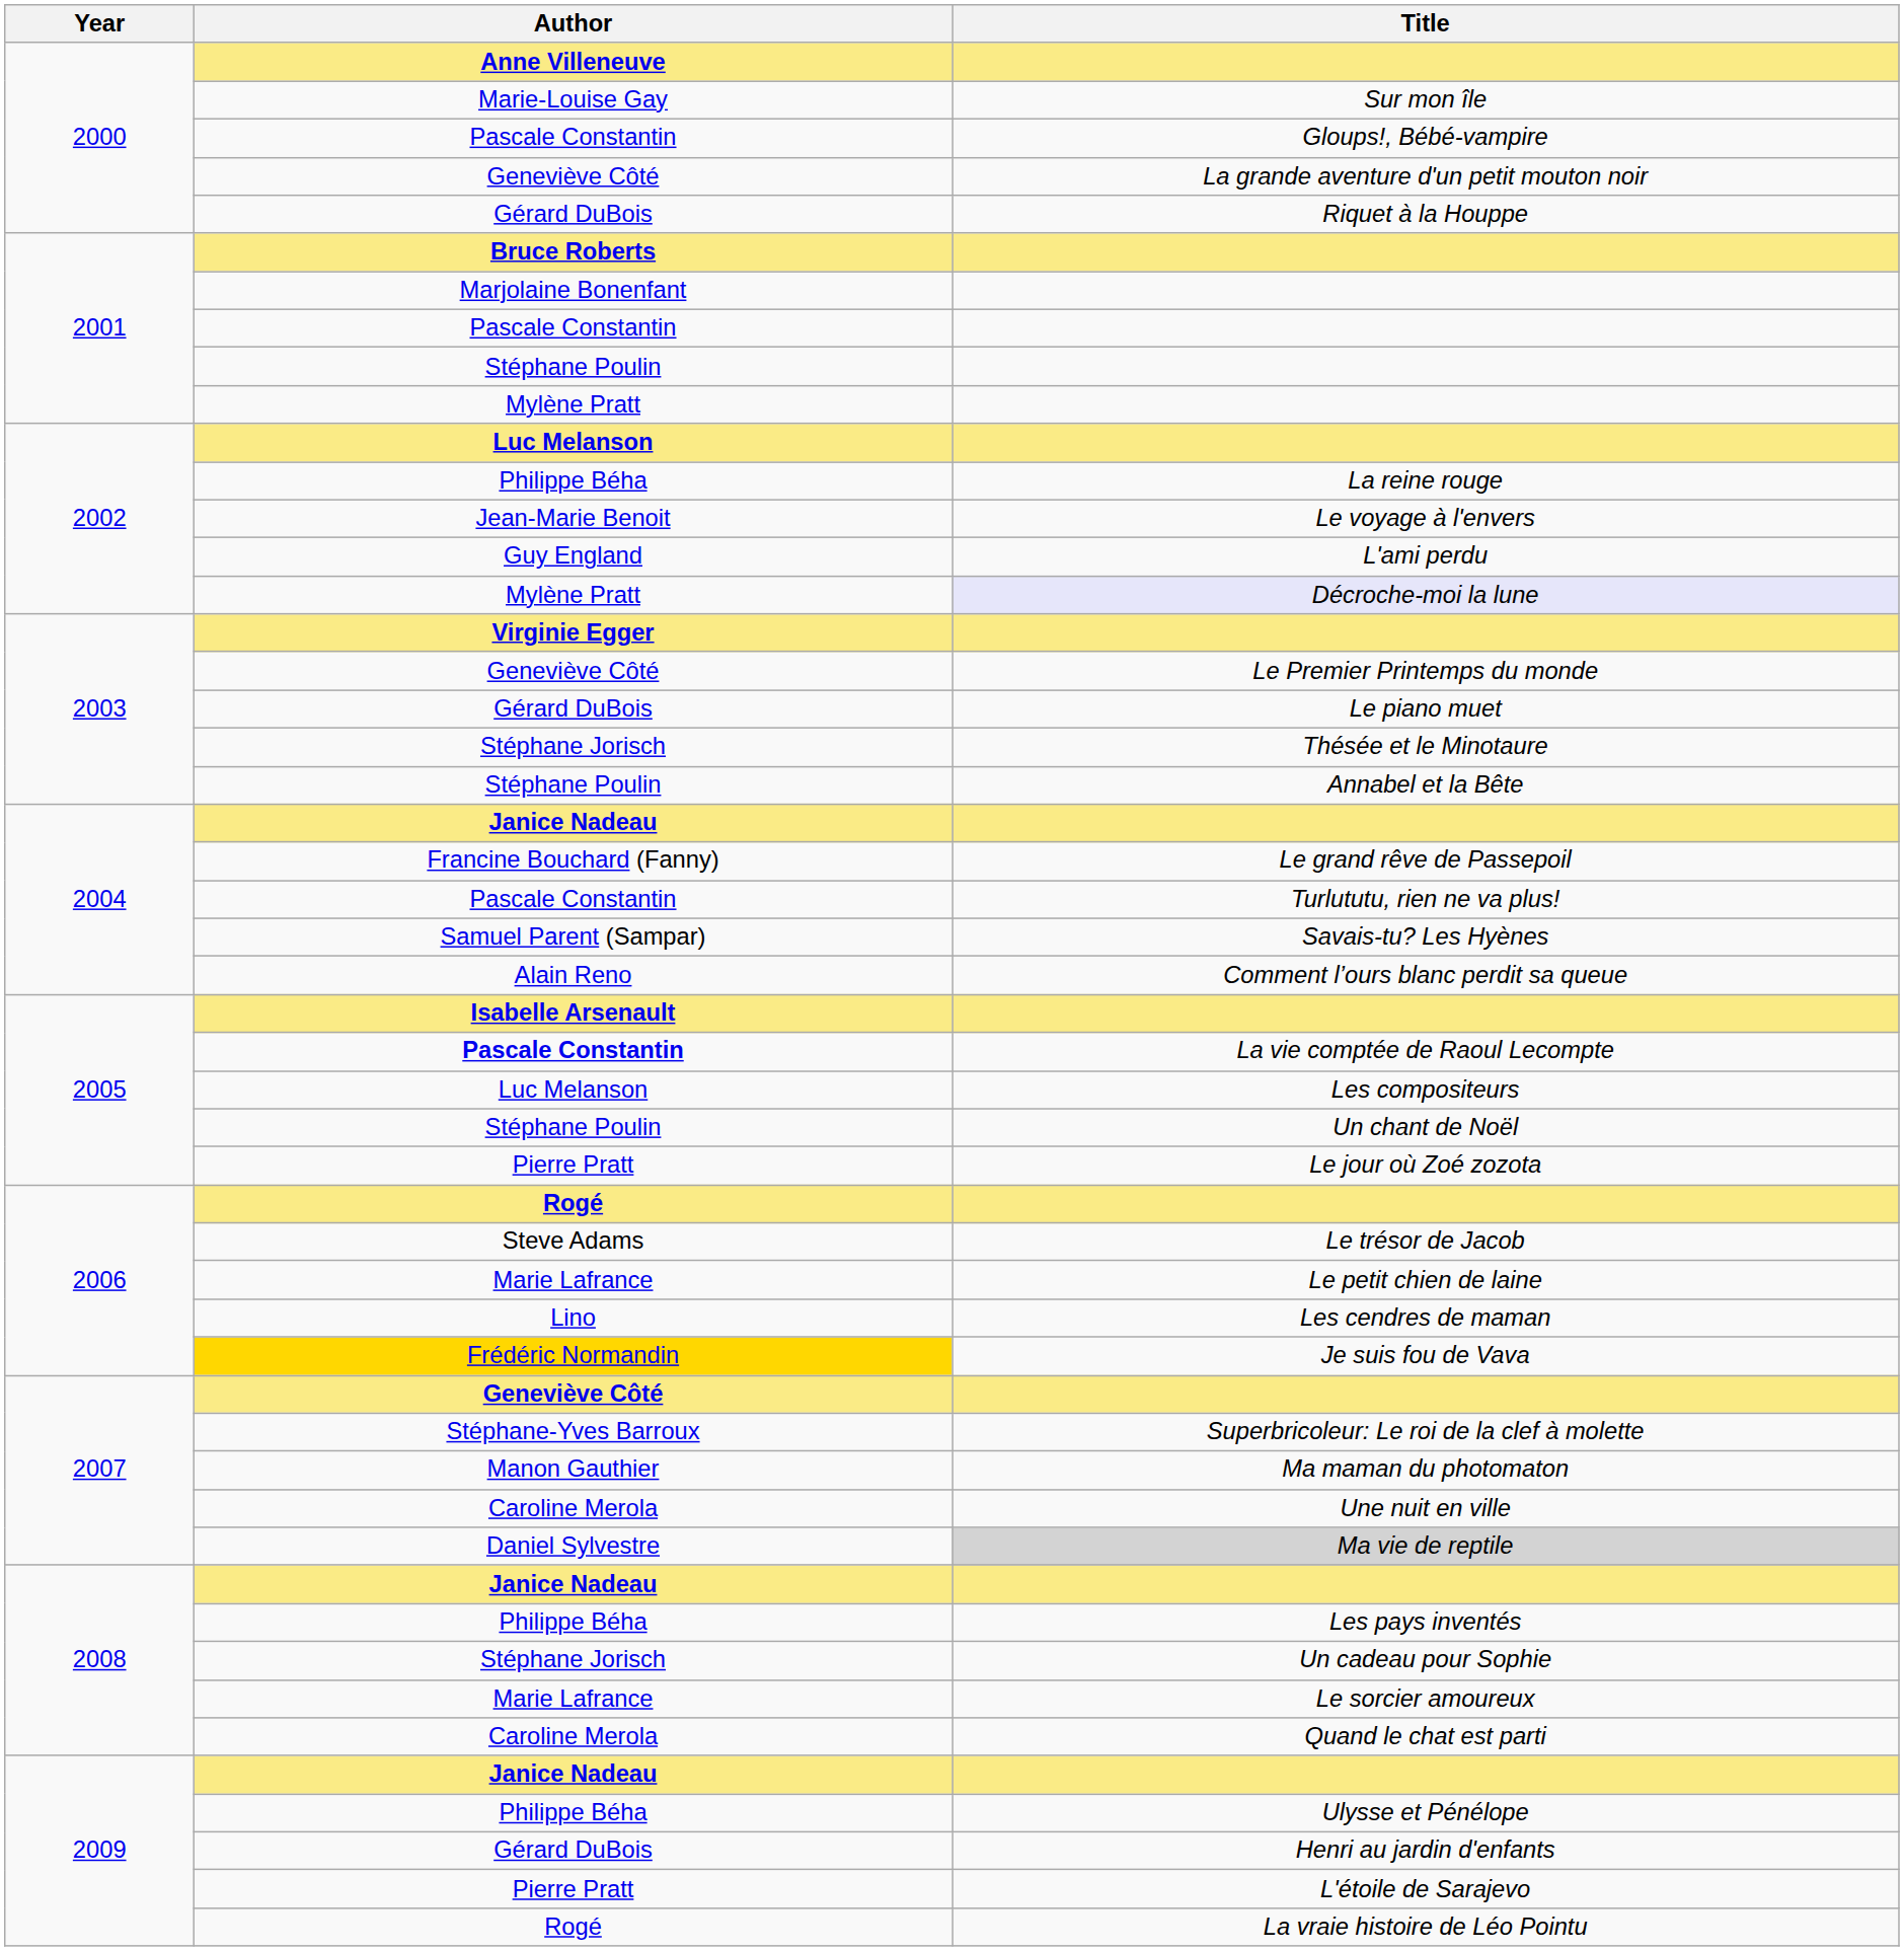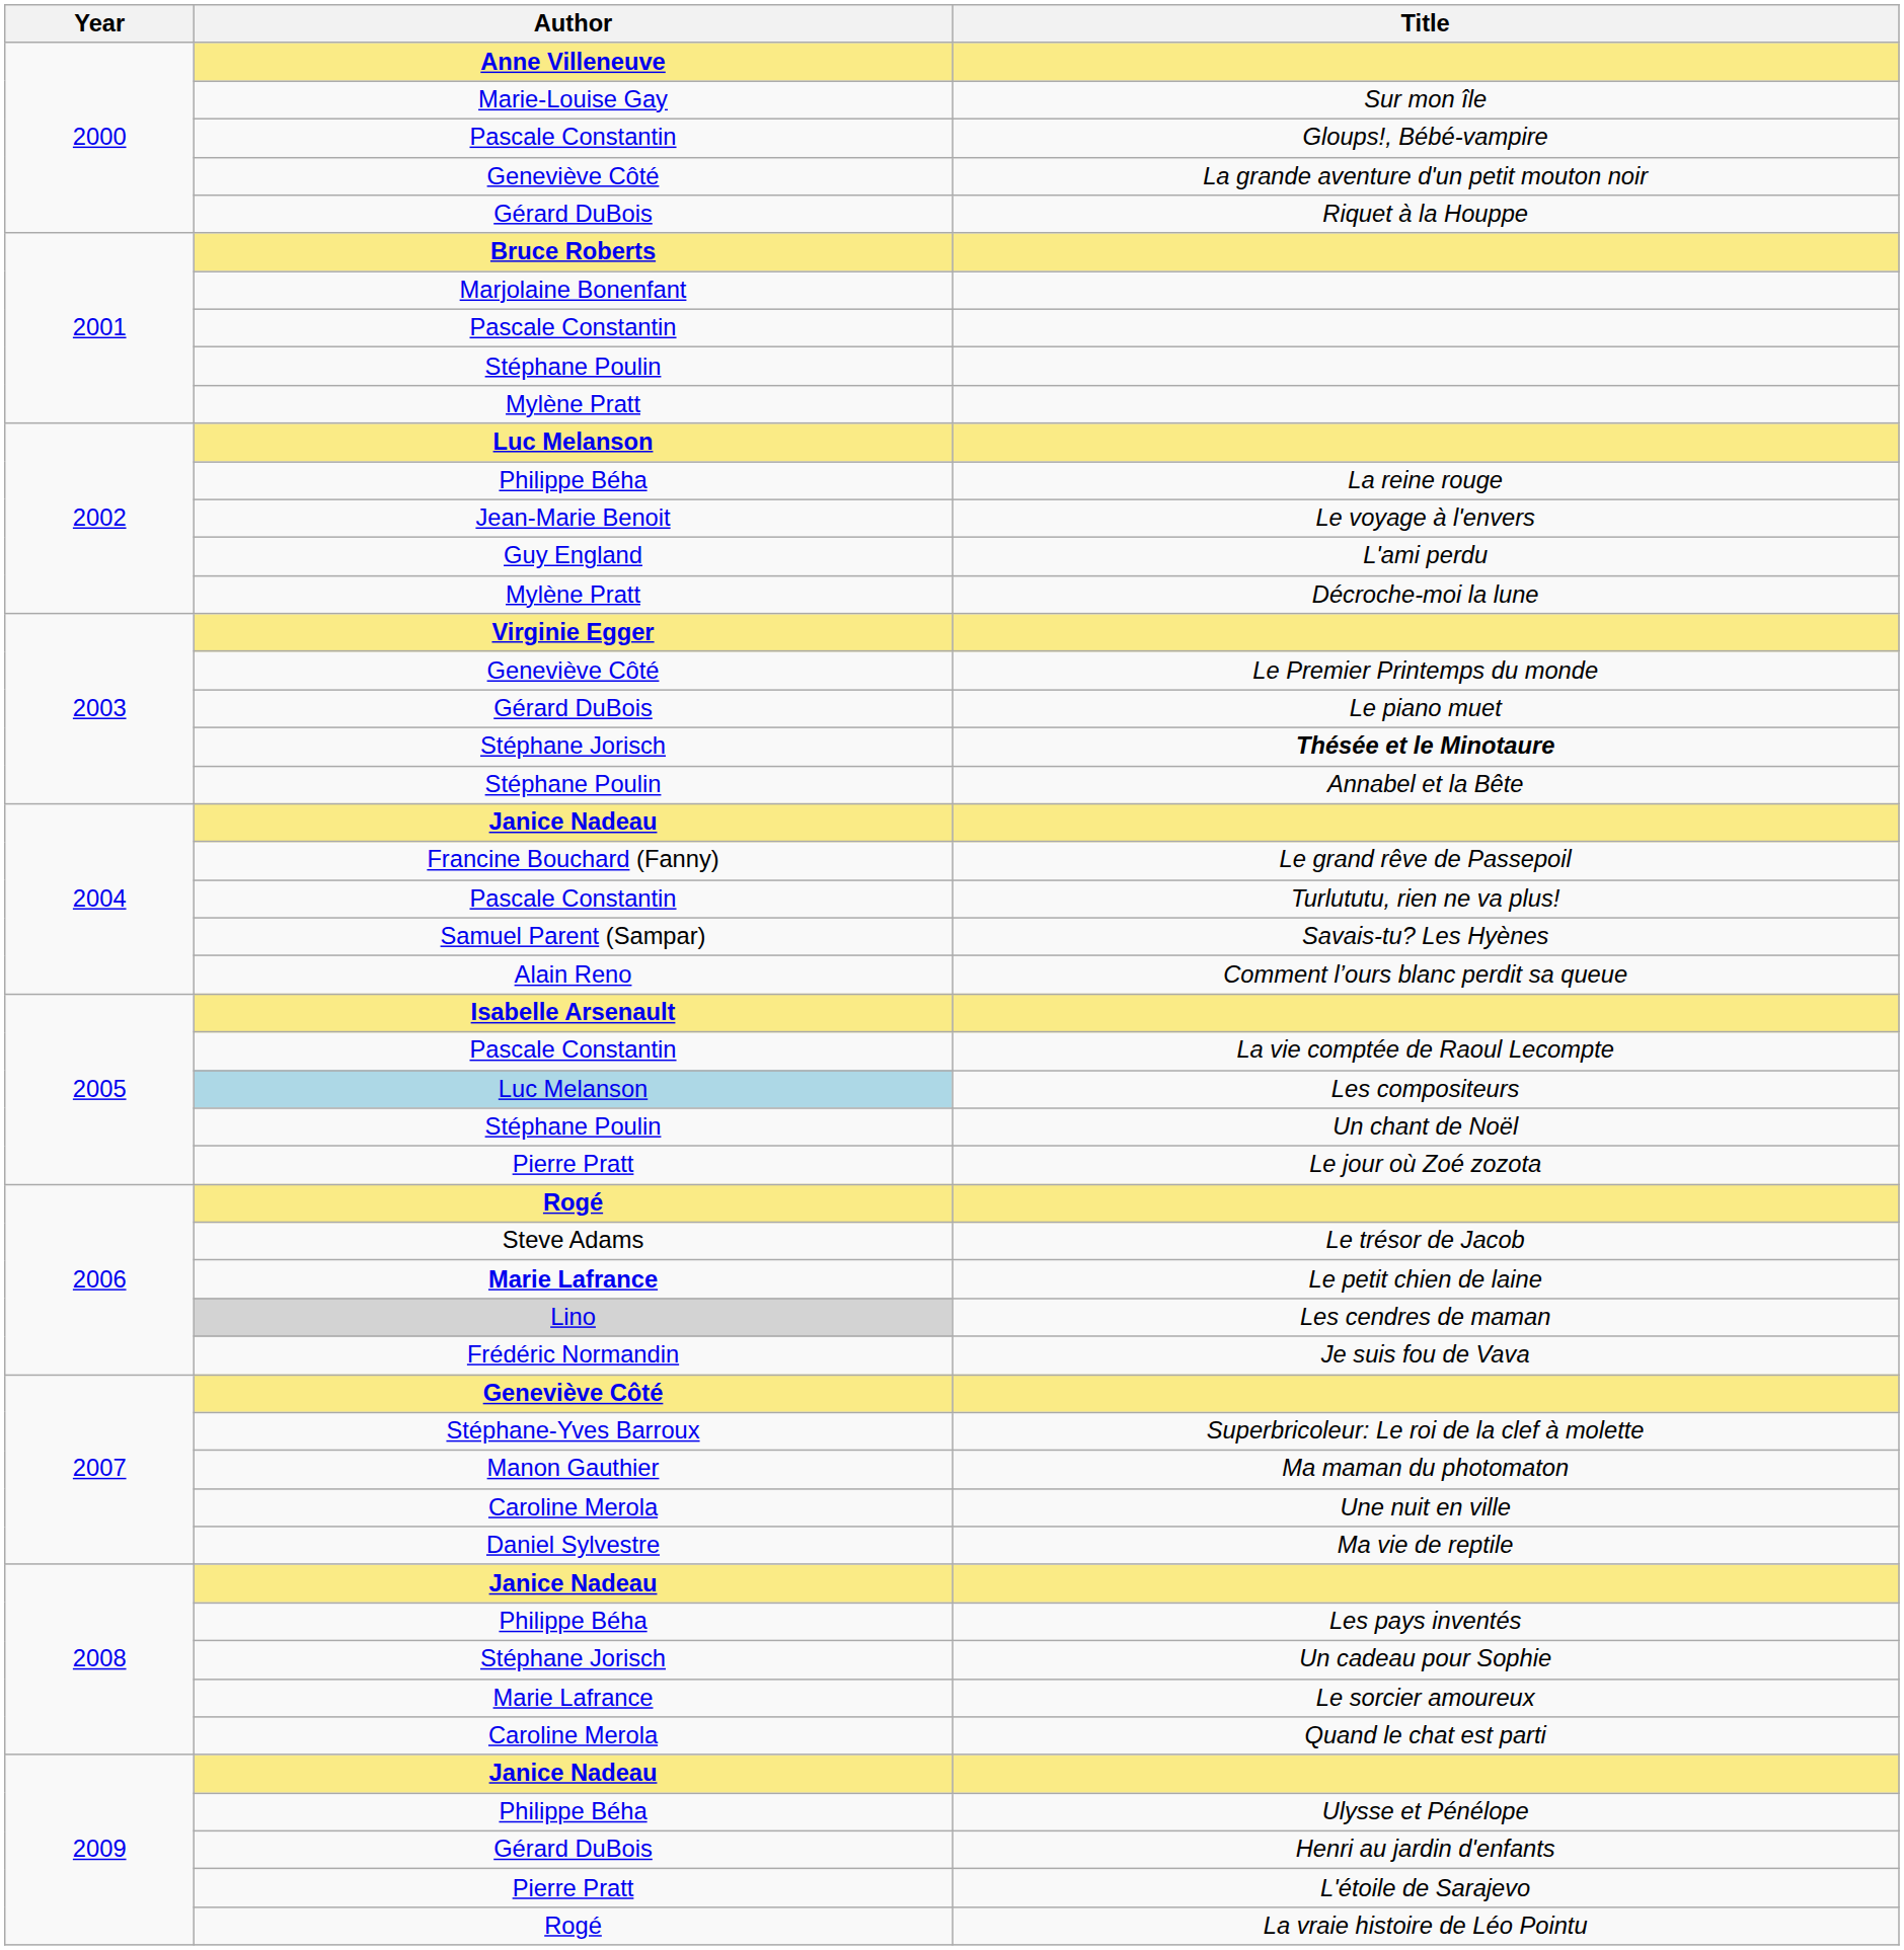Décroche-moi la lune | Title: lavender background -> no background
Thésée et le Minotaure | Title: normal -> bold
La vie comptée de Raoul Lecompte | Author: bold -> normal
Les compositeurs | Author: no background -> lightblue background
Le petit chien de laine | Author: normal -> bold
Les cendres de maman | Author: no background -> lightgrey background
Je suis fou de Vava | Author: gold background -> no background
Ma vie de reptile | Title: lightgrey background -> no background
